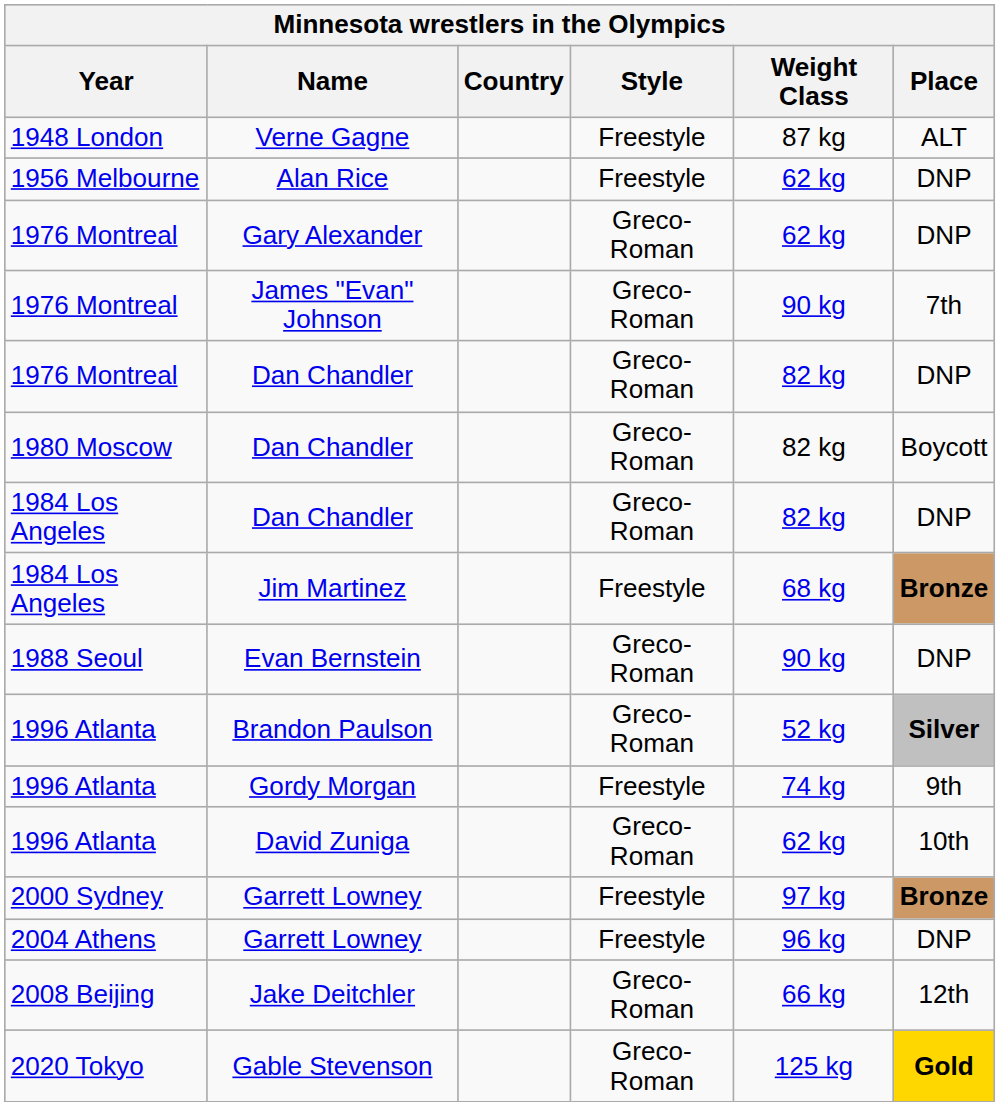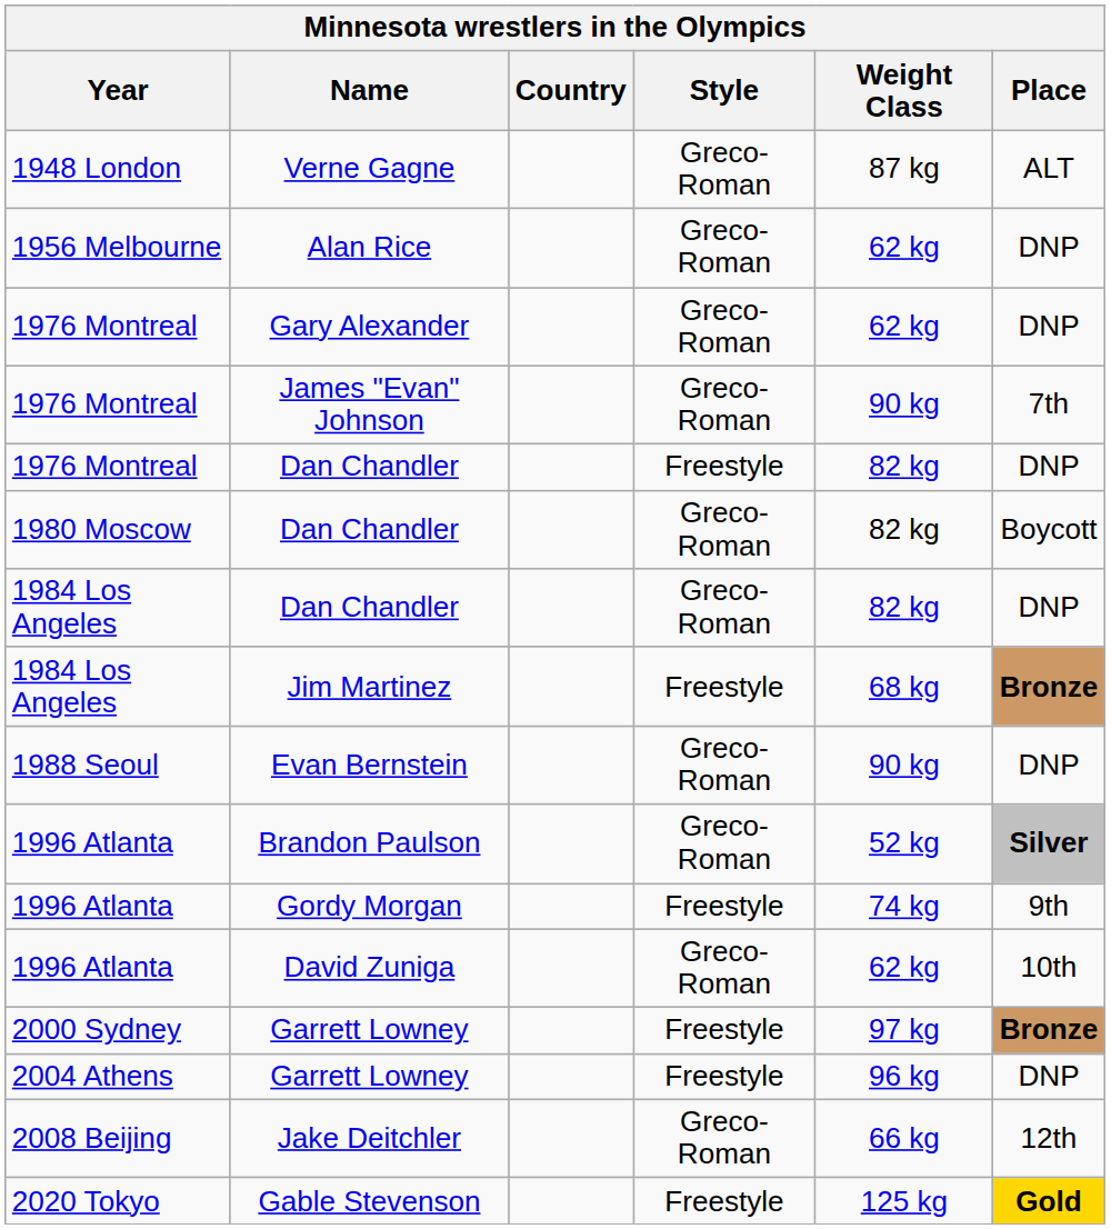Verne Gagne | Style: Freestyle -> Greco-Roman
Alan Rice | Style: Freestyle -> Greco-Roman
1976 Montreal / Dan Chandler | Style: Greco-Roman -> Freestyle
Gable Stevenson | Style: Greco-Roman -> Freestyle
